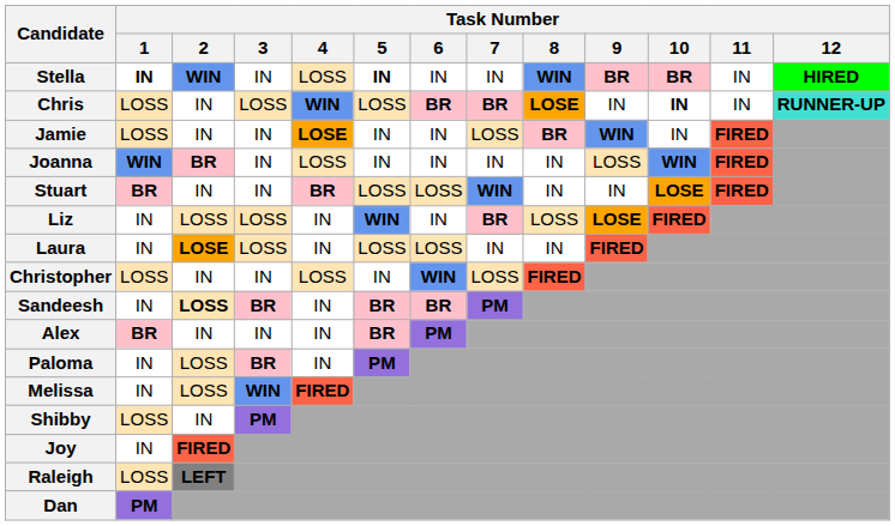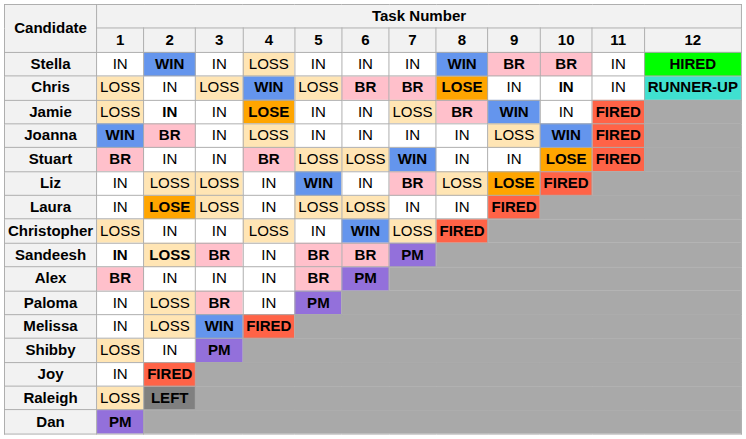Stella | Task Number / 1: bold -> normal
Stella | Task Number / 5: bold -> normal
Jamie | Task Number / 2: normal -> bold
Sandeesh | Task Number / 1: normal -> bold
